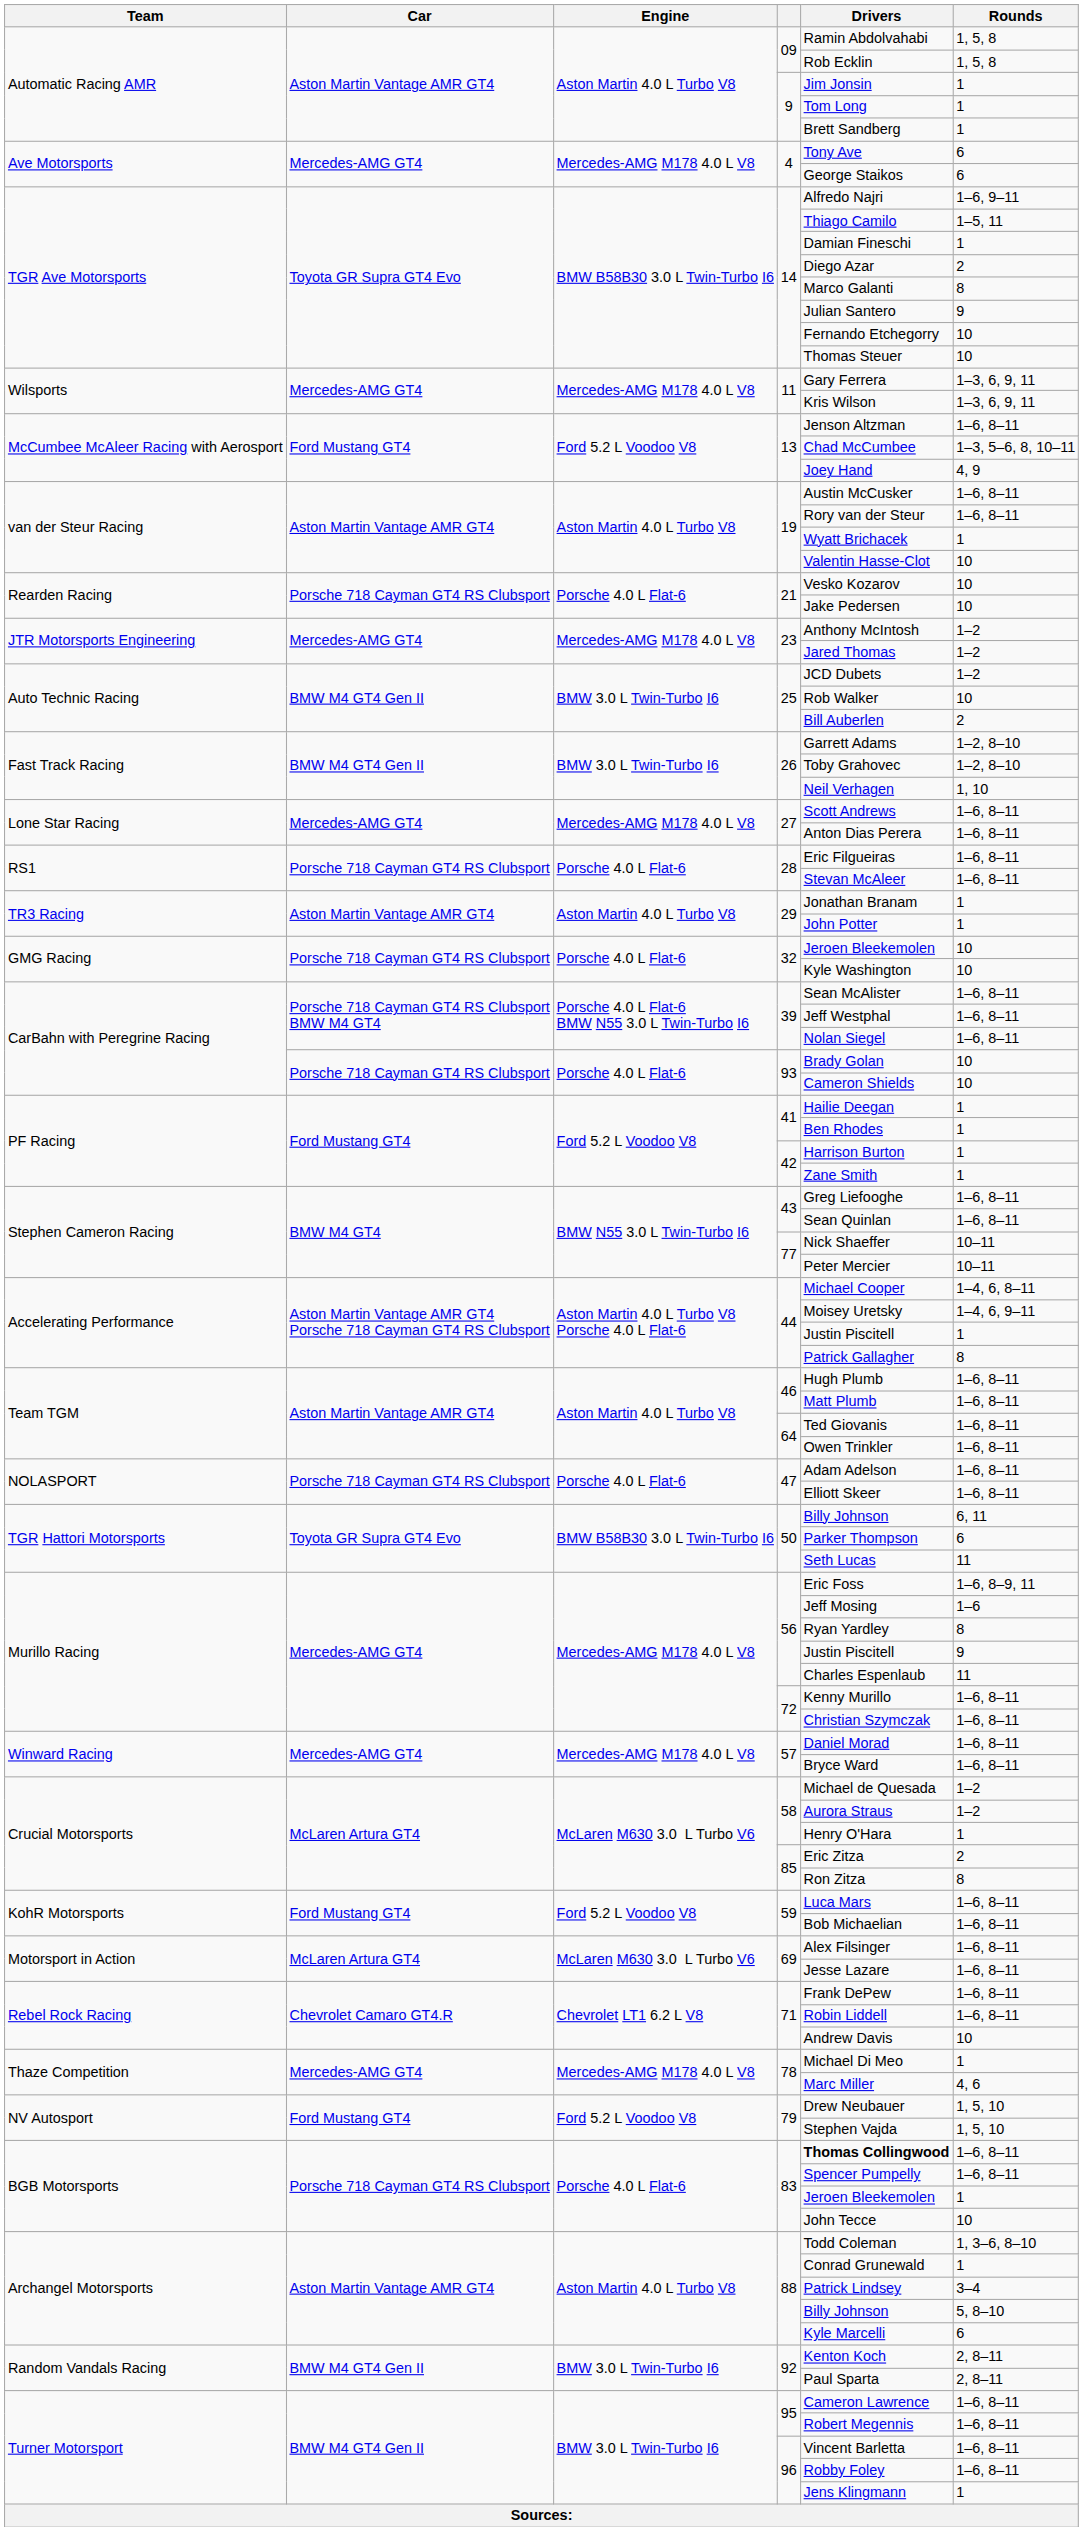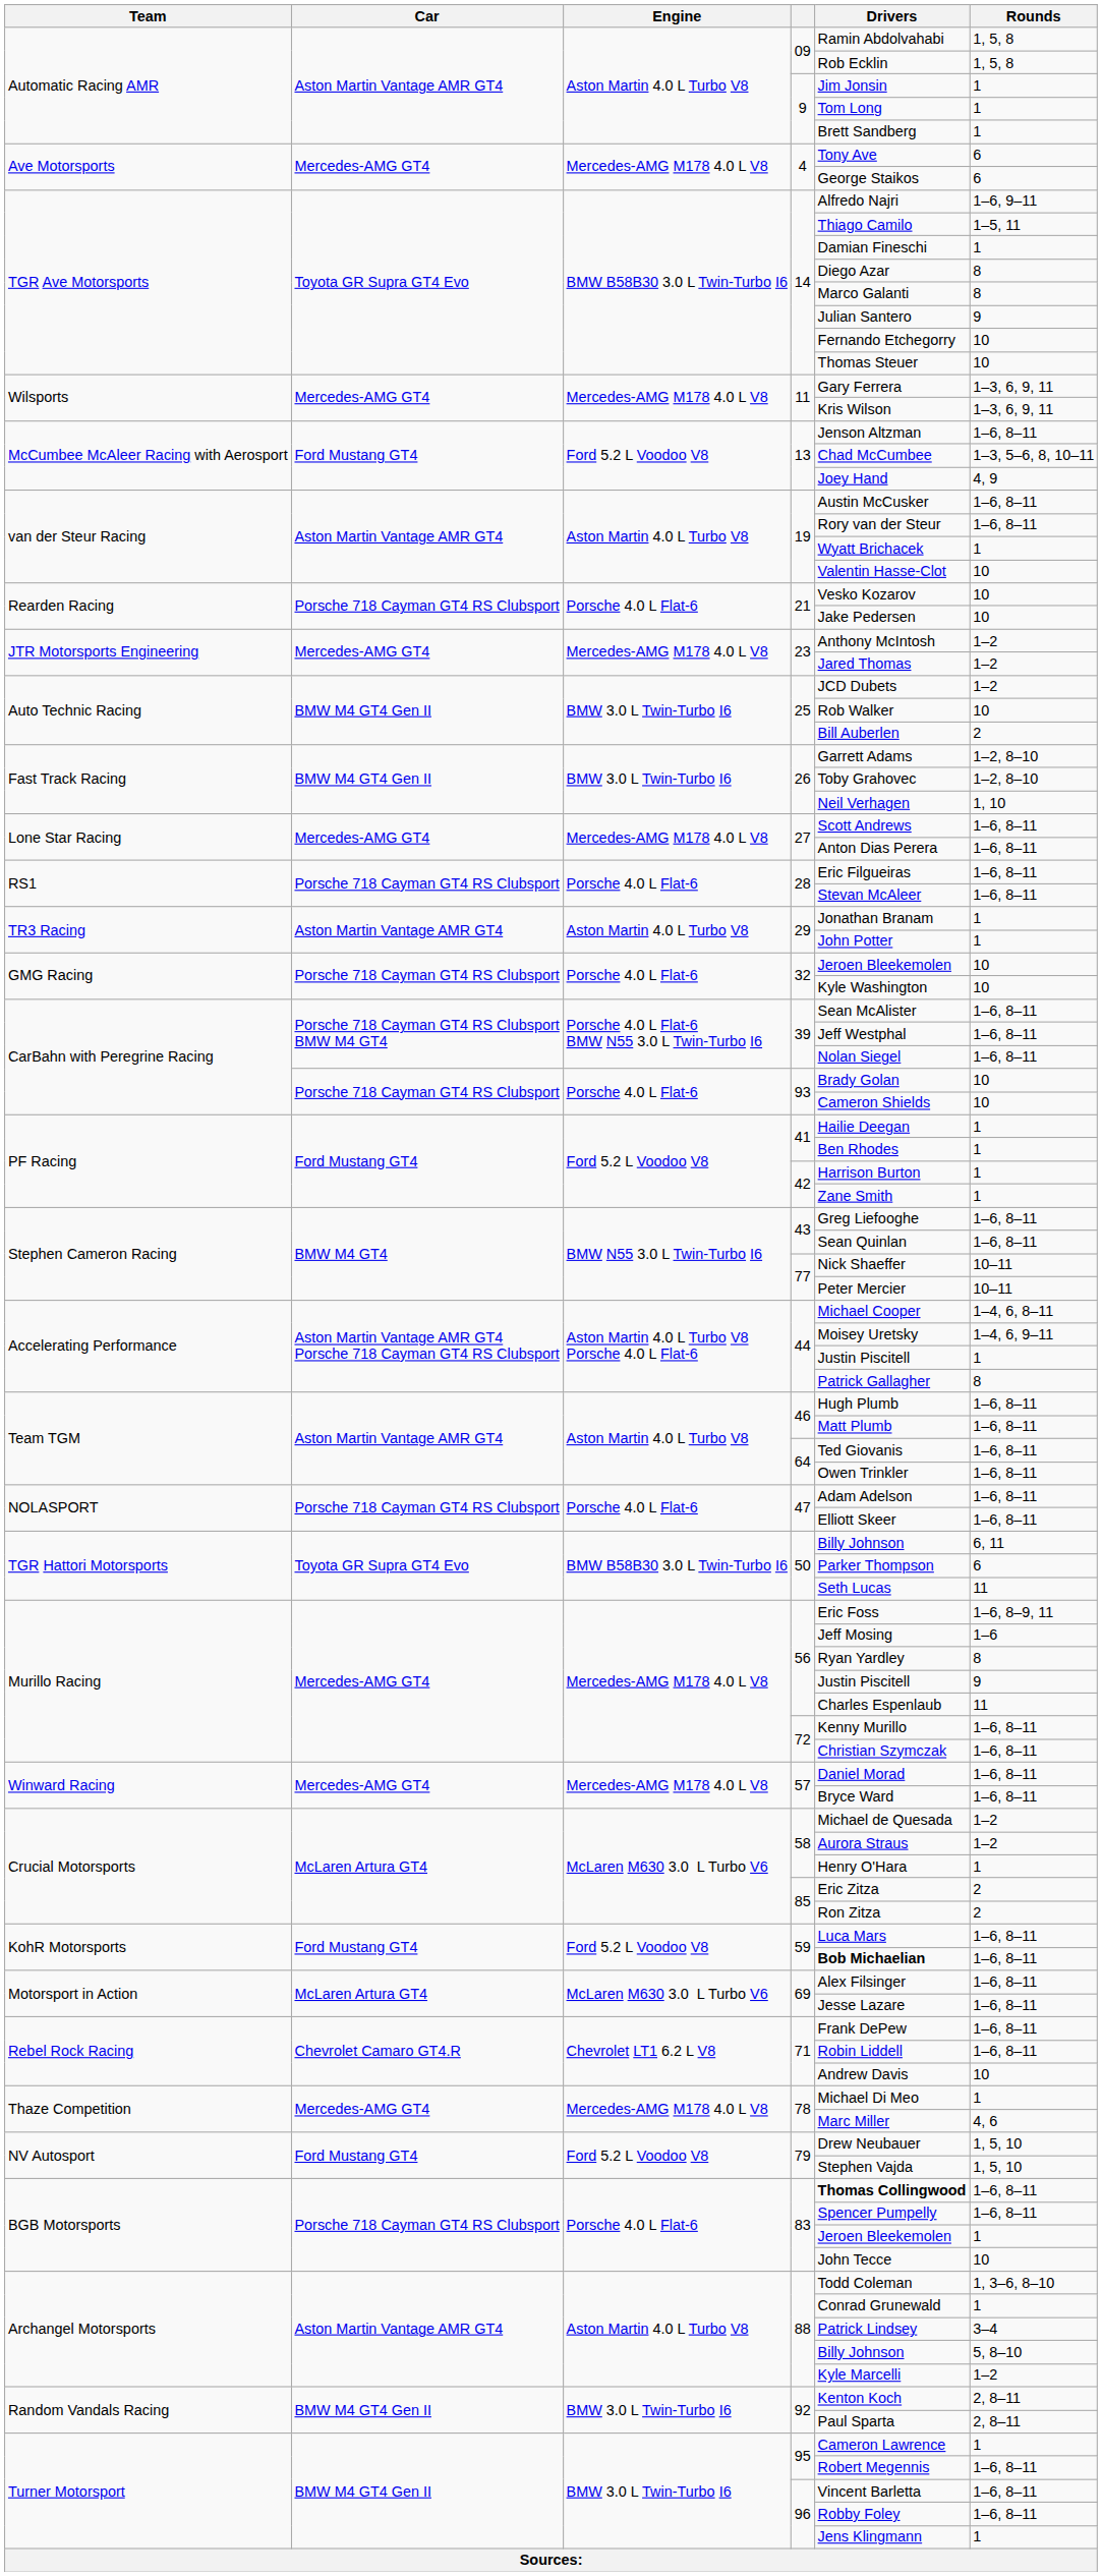row 12 | Rounds: 2 -> 8
row 83 | Rounds: 8 -> 2
row 85 | Drivers: normal -> bold
row 103 | Rounds: 6 -> 1–2
row 106 | Rounds: 1–6, 8–11 -> 1
